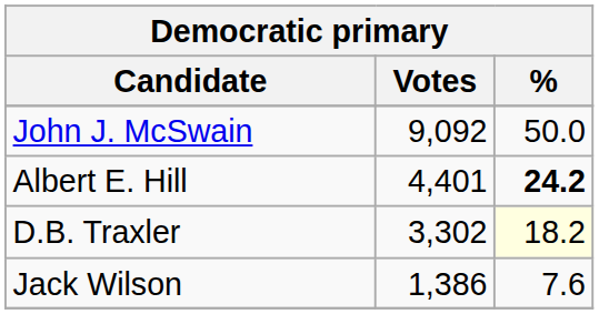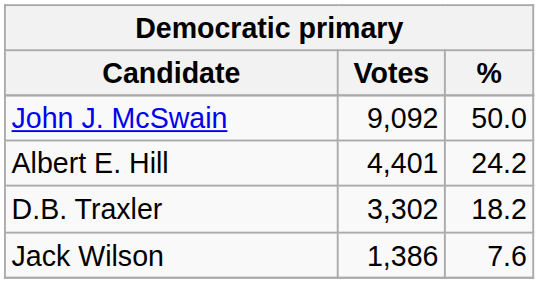Albert E. Hill | %: bold -> normal
D.B. Traxler | %: lightyellow background -> no background
